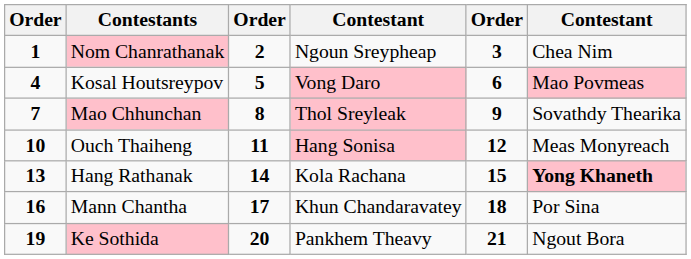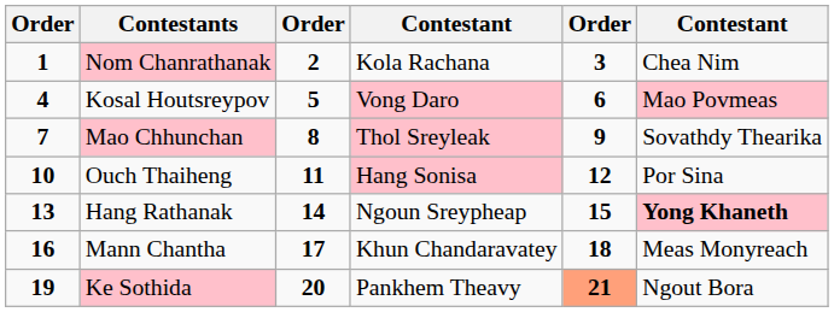Nom Chanrathanak | column 4: Ngoun Sreypheap -> Kola Rachana
Ouch Thaiheng | column 6: Meas Monyreach -> Por Sina
Hang Rathanak | column 4: Kola Rachana -> Ngoun Sreypheap
Mann Chantha | column 6: Por Sina -> Meas Monyreach
Ke Sothida | column 5: no background -> lightsalmon background
